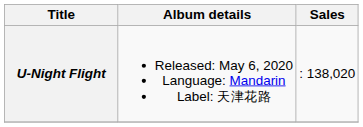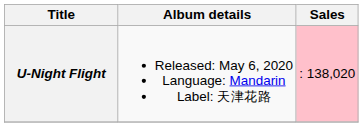U-Night Flight | Sales: no background -> pink background
